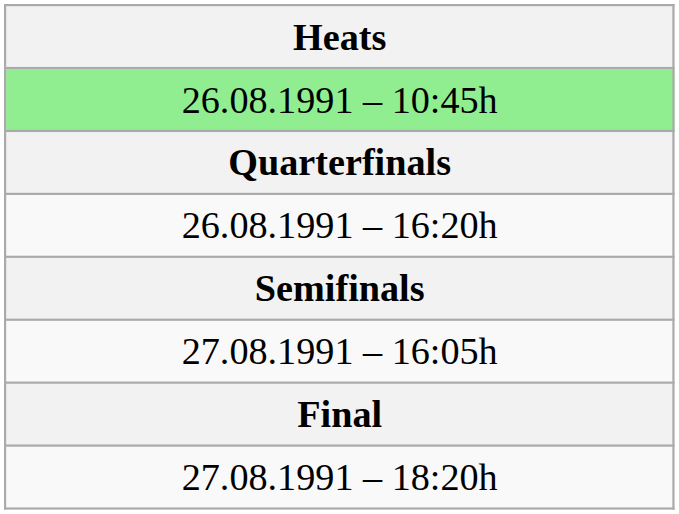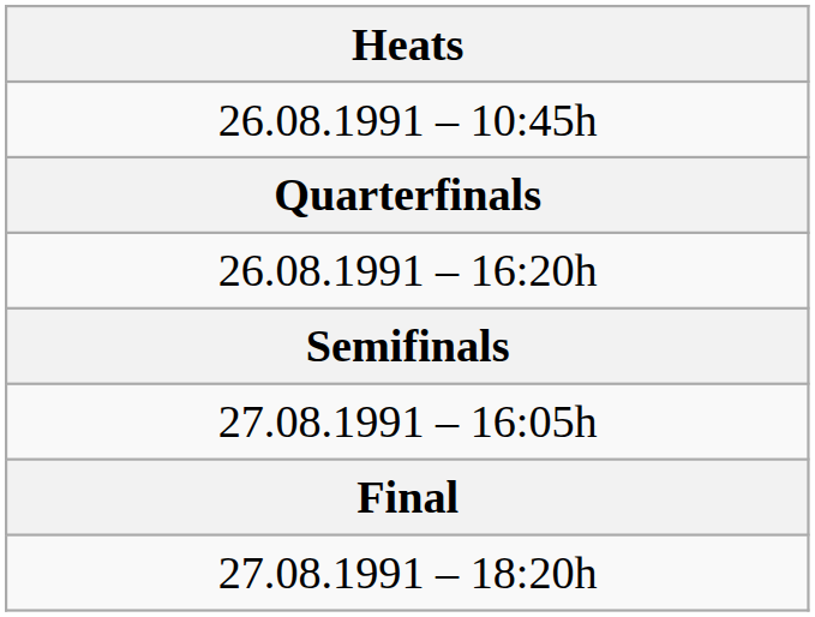row 2 | column 1: lightgreen background -> no background
